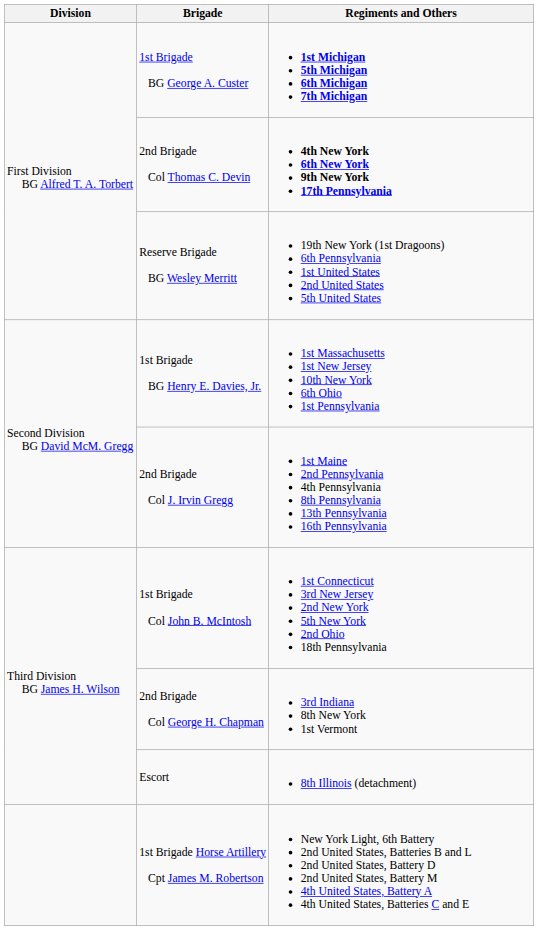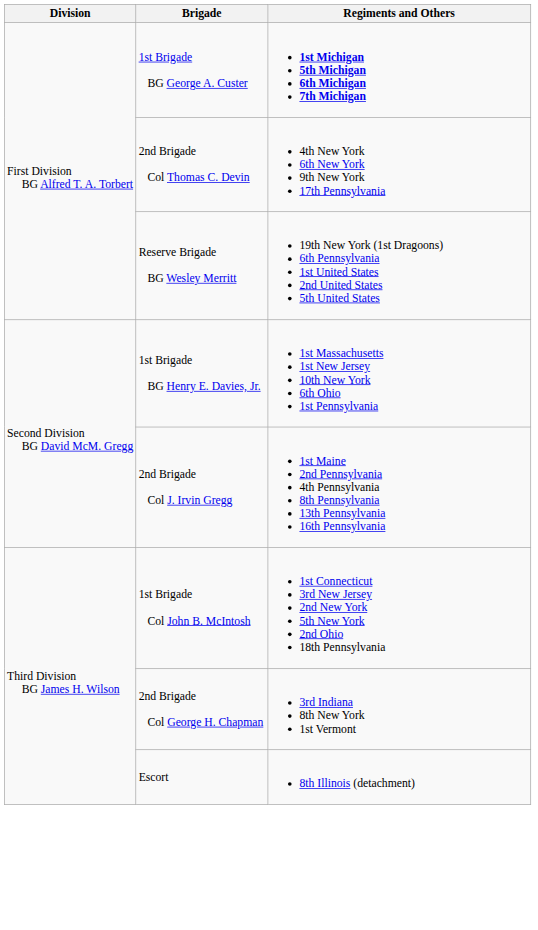2nd Brigade Col Thomas C. Devin | Regiments and Others: bold -> normal
- row: 1st Brigade Horse Artillery Cpt James M. Robertson | New York Light, 6th Battery 2nd United States, Batteries B and L 2nd United States, Battery D 2nd United States, Battery M 4th United States, Battery A 4th United States, Batteries C and E
